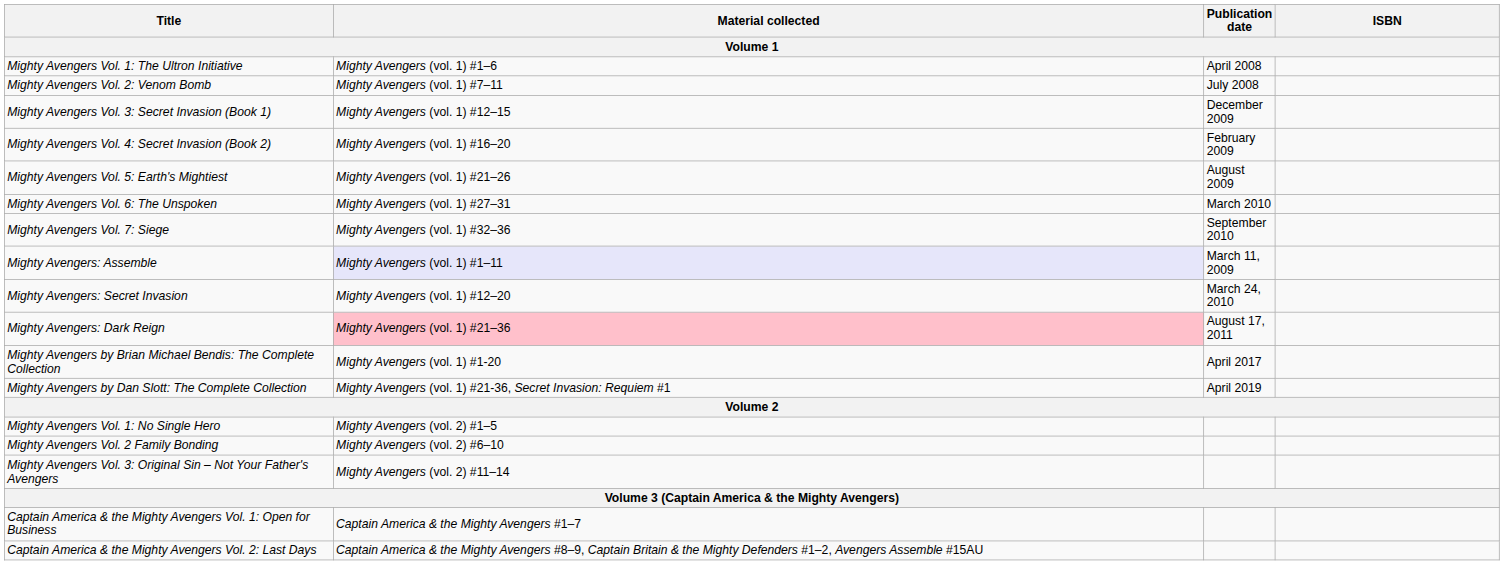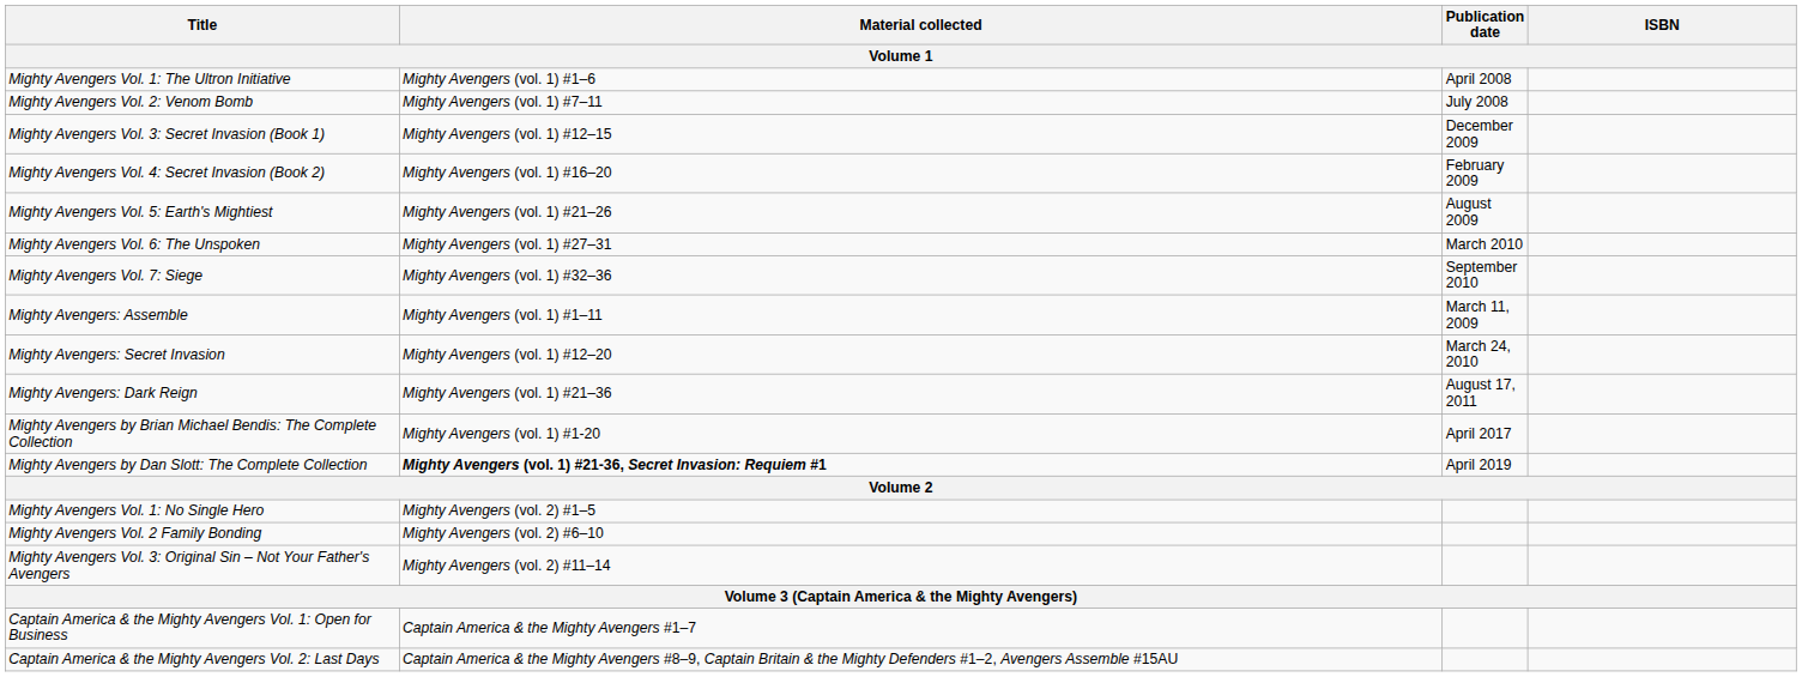Mighty Avengers: Assemble | Material collected: lavender background -> no background
Mighty Avengers: Dark Reign | Material collected: pink background -> no background
Mighty Avengers by Dan Slott: The Complete Collection | Material collected: normal -> bold
